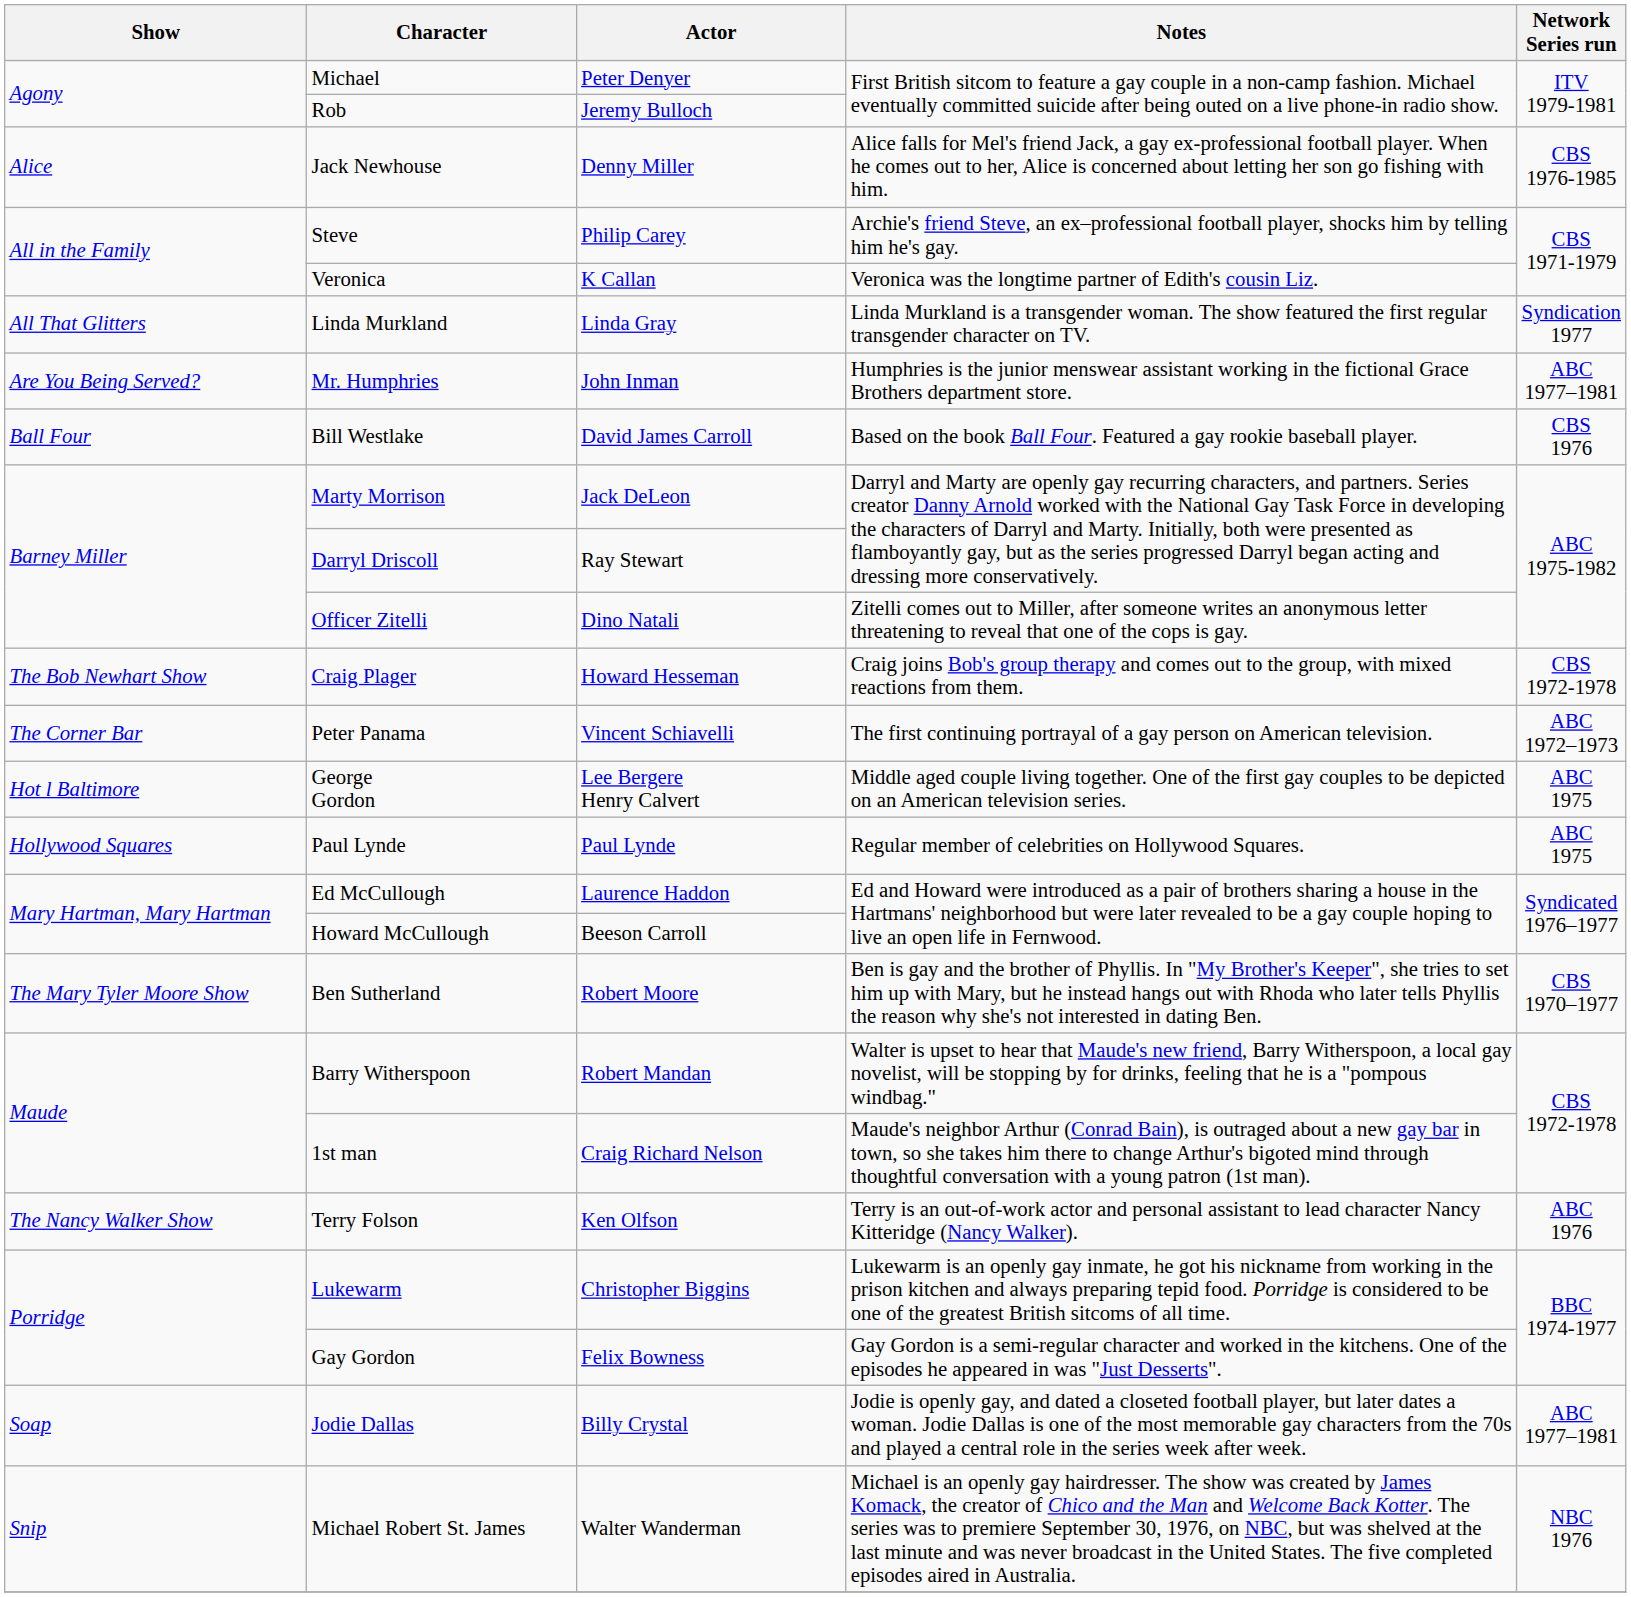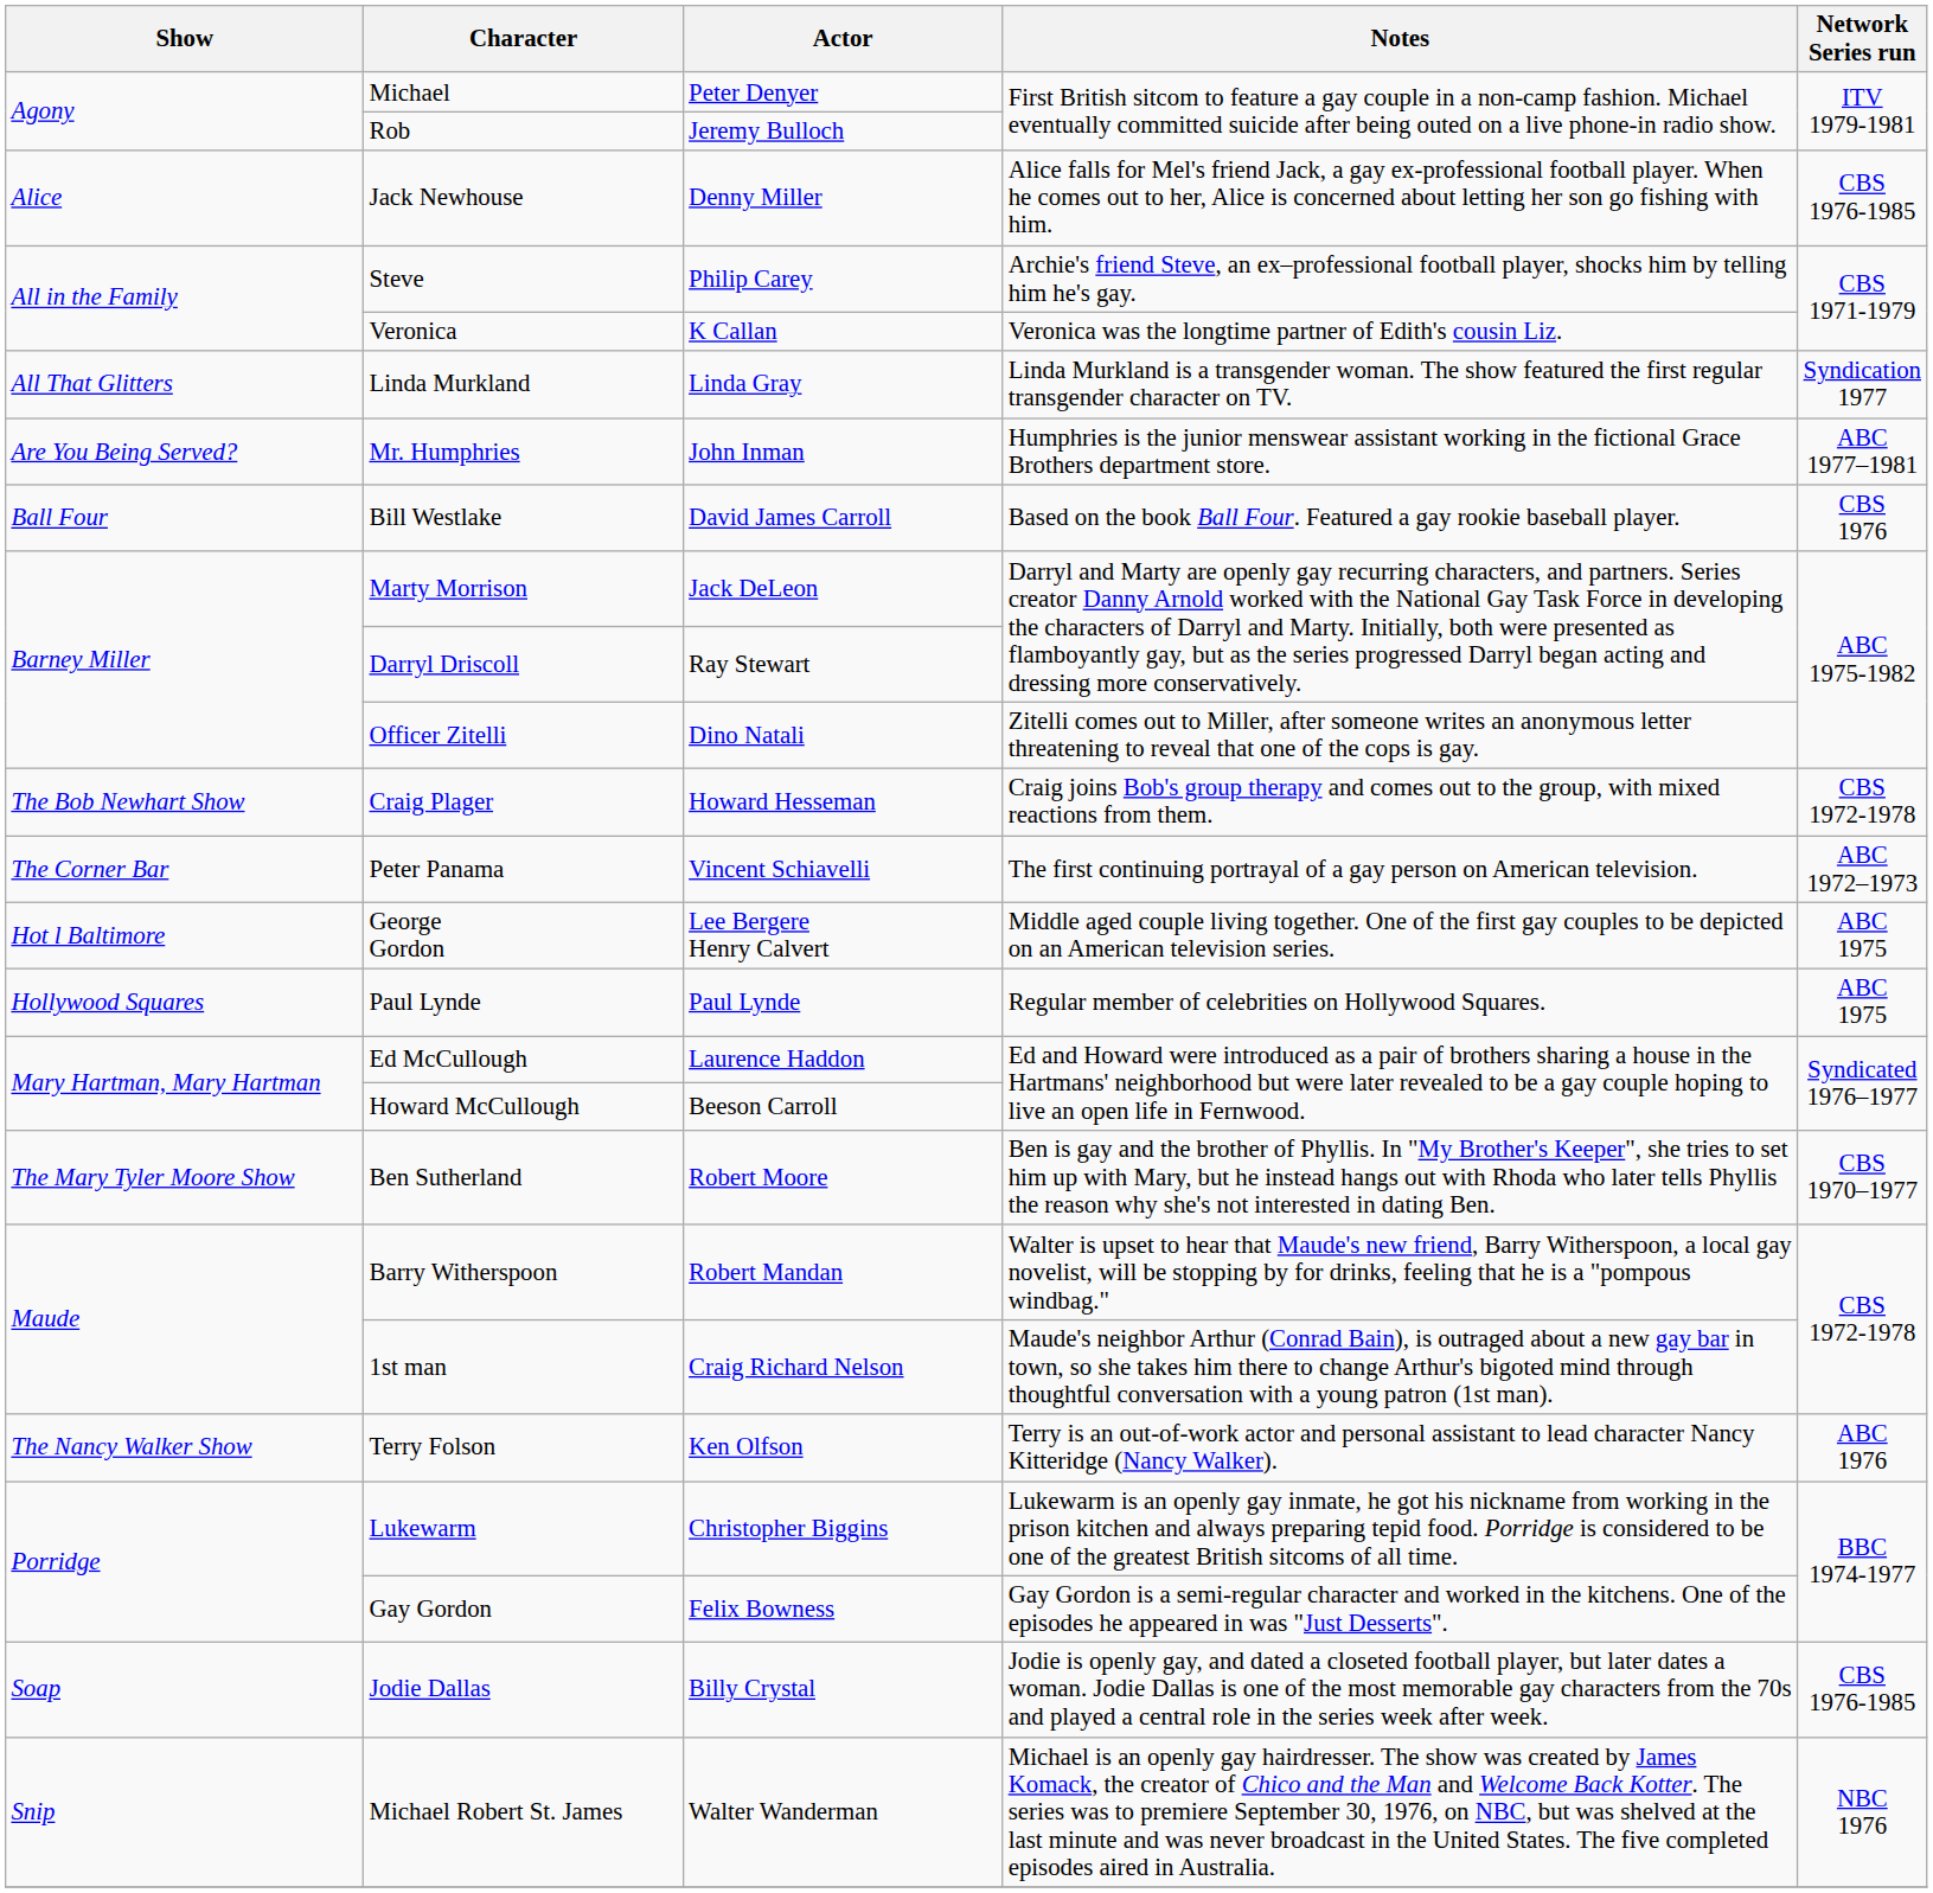Jodie Dallas | Network Series run: ABC 1977–1981 -> CBS 1976-1985
